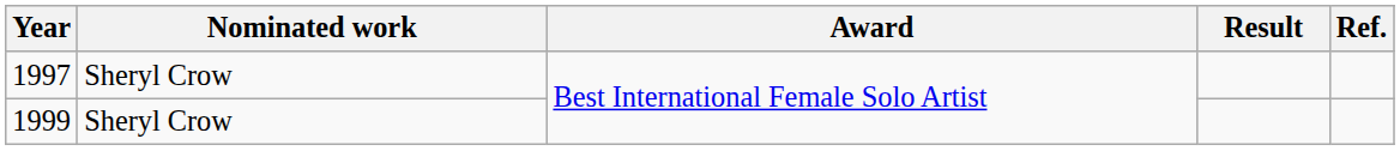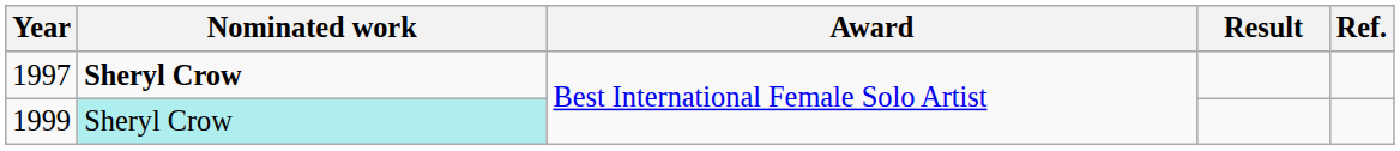1997 | Nominated work: normal -> bold
1999 | Nominated work: no background -> paleturquoise background
